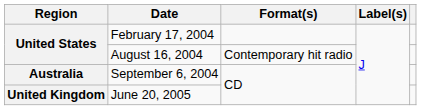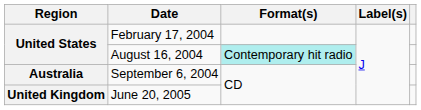August 16, 2004 | Format(s): no background -> paleturquoise background
